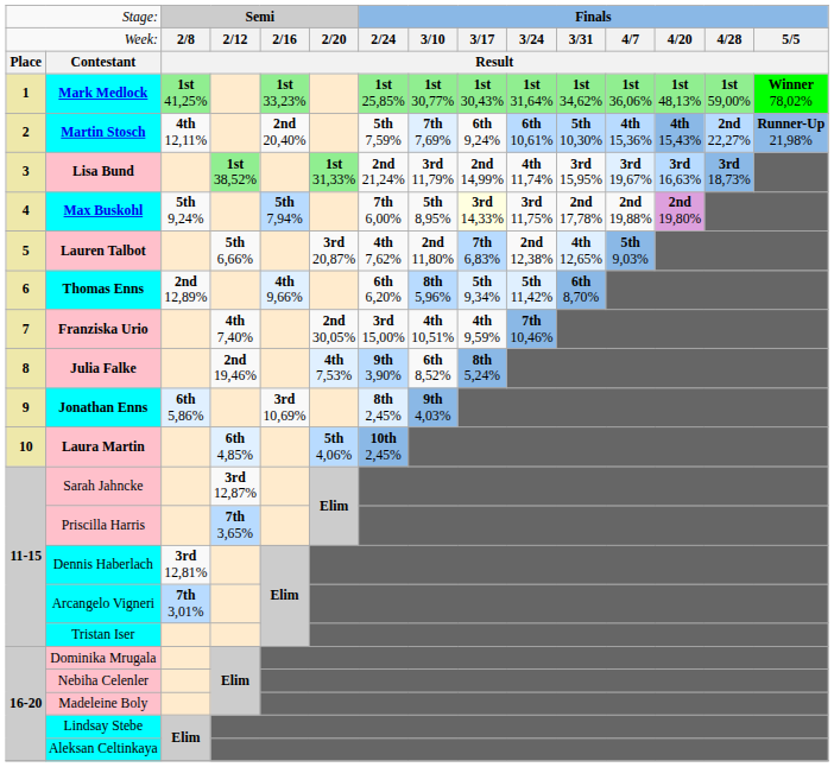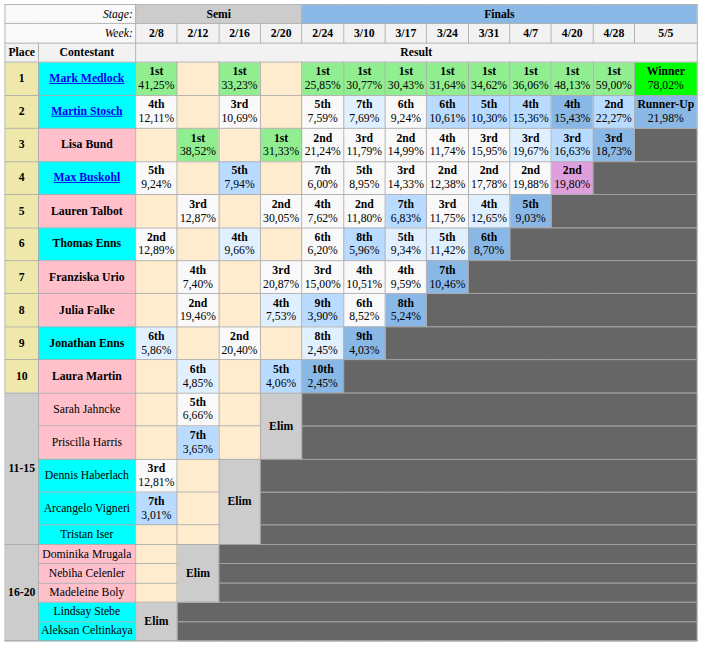Martin Stosch | column 5: 2nd 20,40% -> 3rd 10,69%
Max Buskohl | column 9: lightyellow background -> no background
Max Buskohl | column 10: 3rd 11,75% -> 2nd 12,38%
Lauren Talbot | column 4: 5th 6,66% -> 3rd 12,87%
Lauren Talbot | column 6: 3rd 20,87% -> 2nd 30,05%
Lauren Talbot | column 10: 2nd 12,38% -> 3rd 11,75%
Franziska Urio | column 6: 2nd 30,05% -> 3rd 20,87%
Jonathan Enns | column 5: 3rd 10,69% -> 2nd 20,40%
Sarah Jahncke | column 4: 3rd 12,87% -> 5th 6,66%
